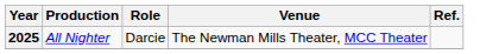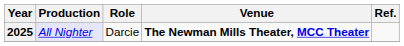row 2 | Production: no background -> lavender background
row 2 | Venue: normal -> bold
